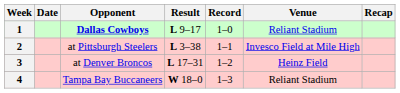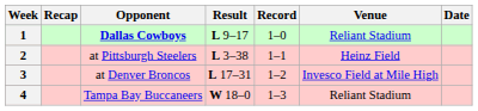columns swapped: Date <-> Recap
2 | Venue: Invesco Field at Mile High -> Heinz Field
3 | Venue: Heinz Field -> Invesco Field at Mile High
